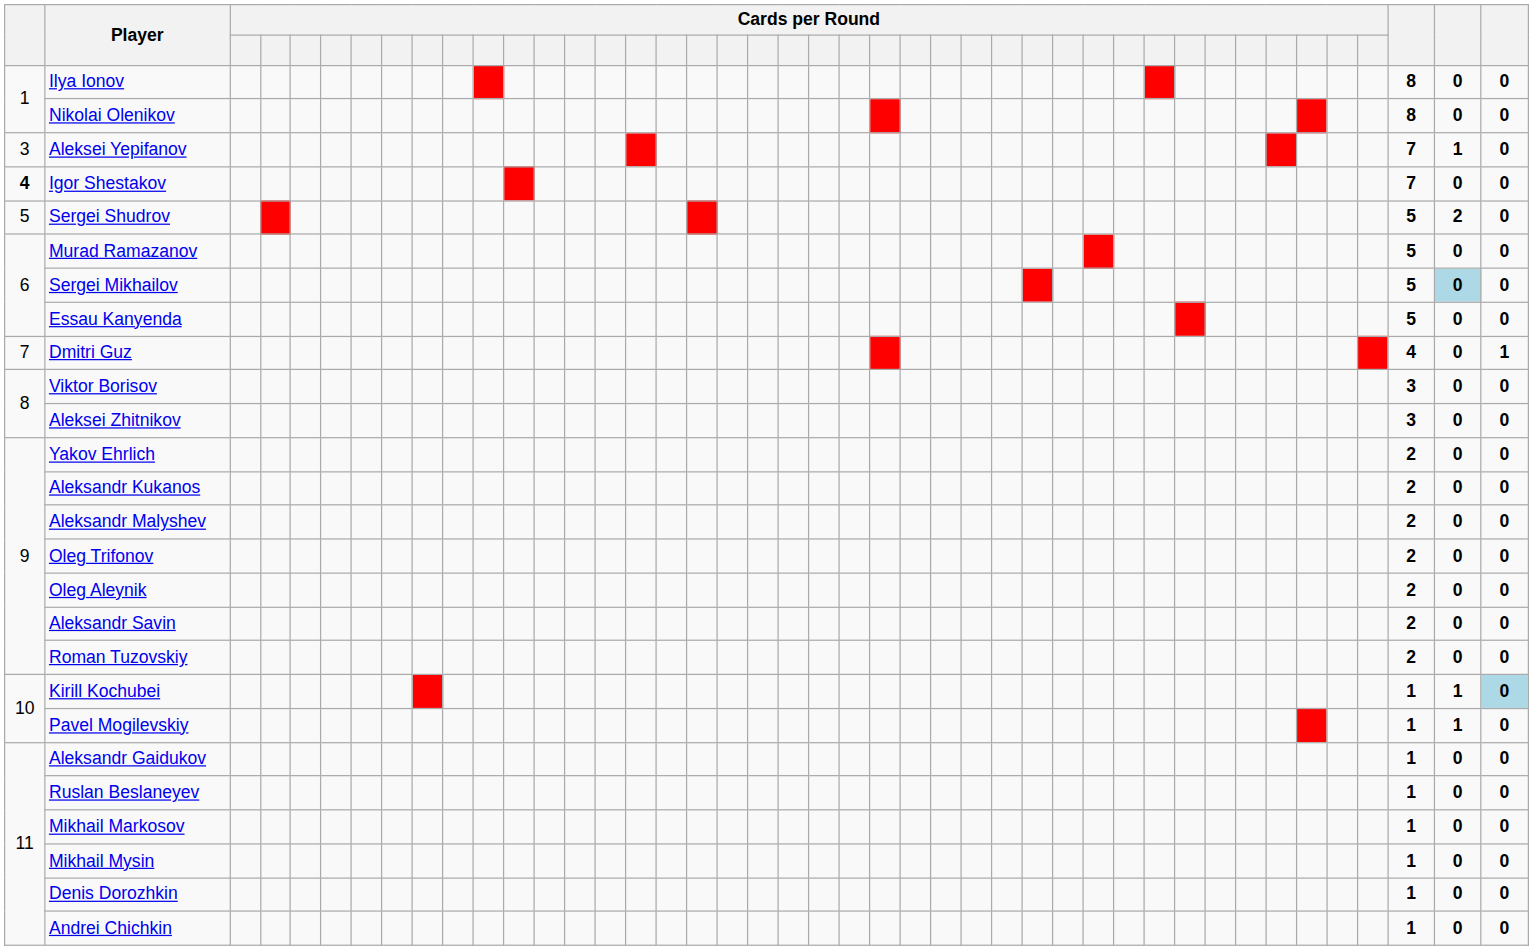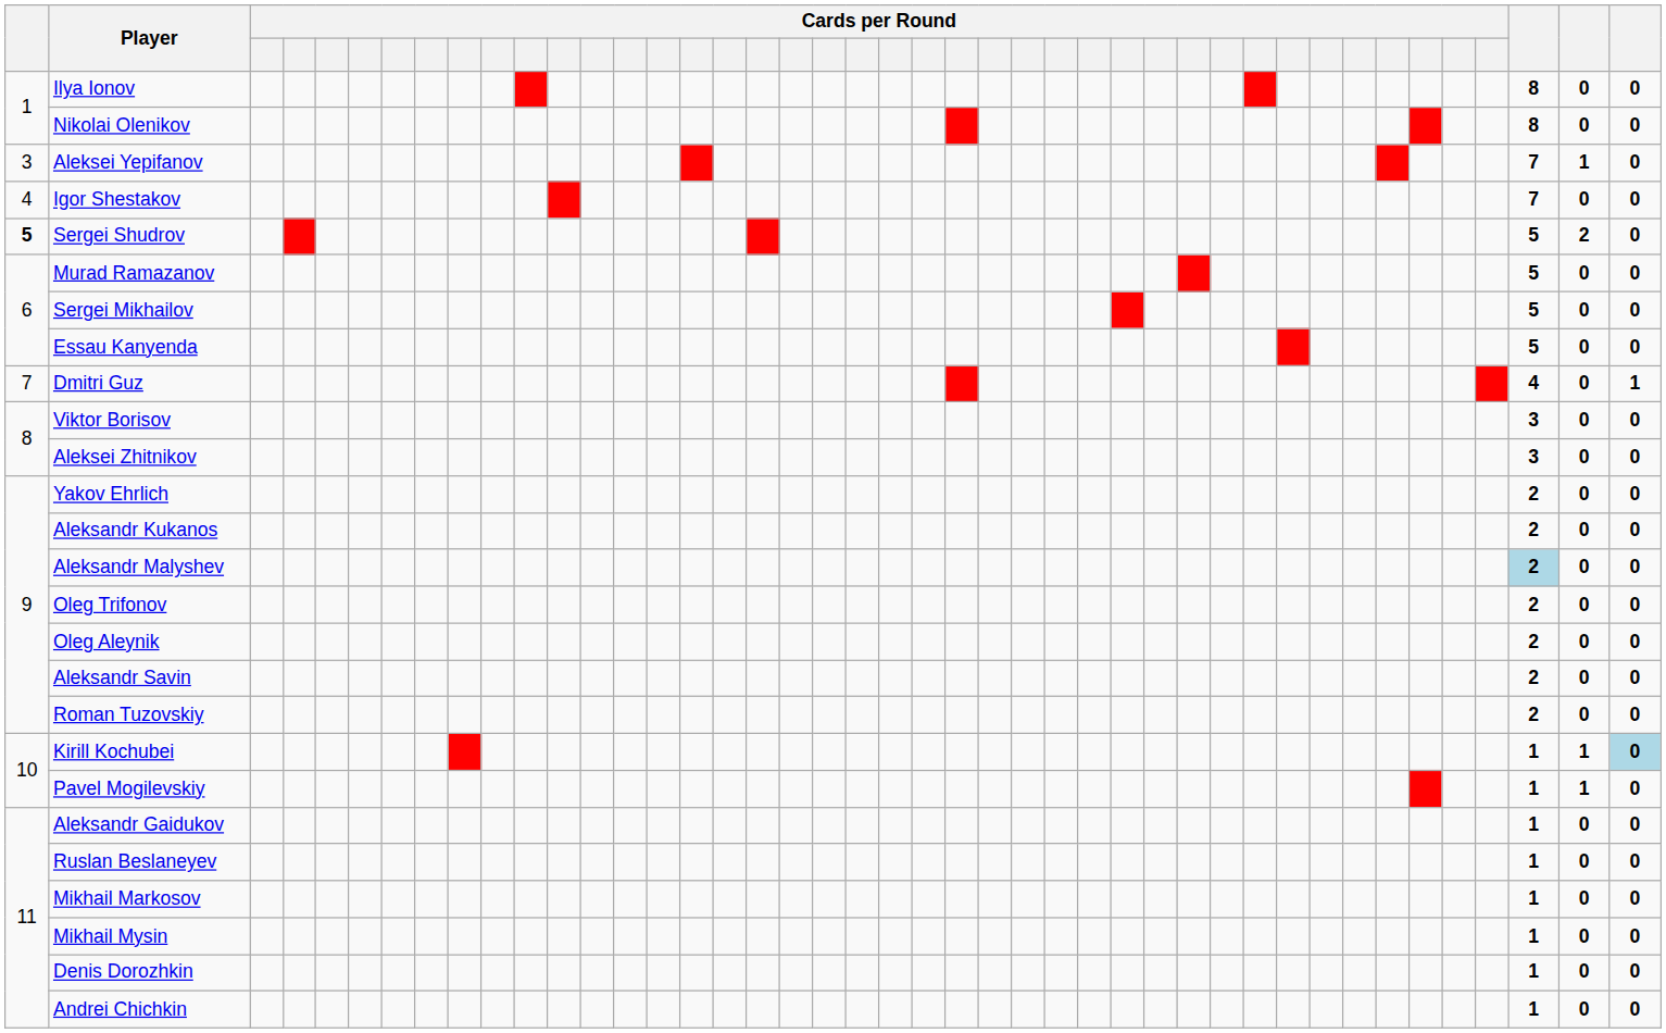Igor Shestakov | column 1: bold -> normal
Sergei Shudrov | column 1: normal -> bold
Sergei Mikhailov | column 42: lightblue background -> no background
Aleksandr Malyshev | column 41: no background -> lightblue background
